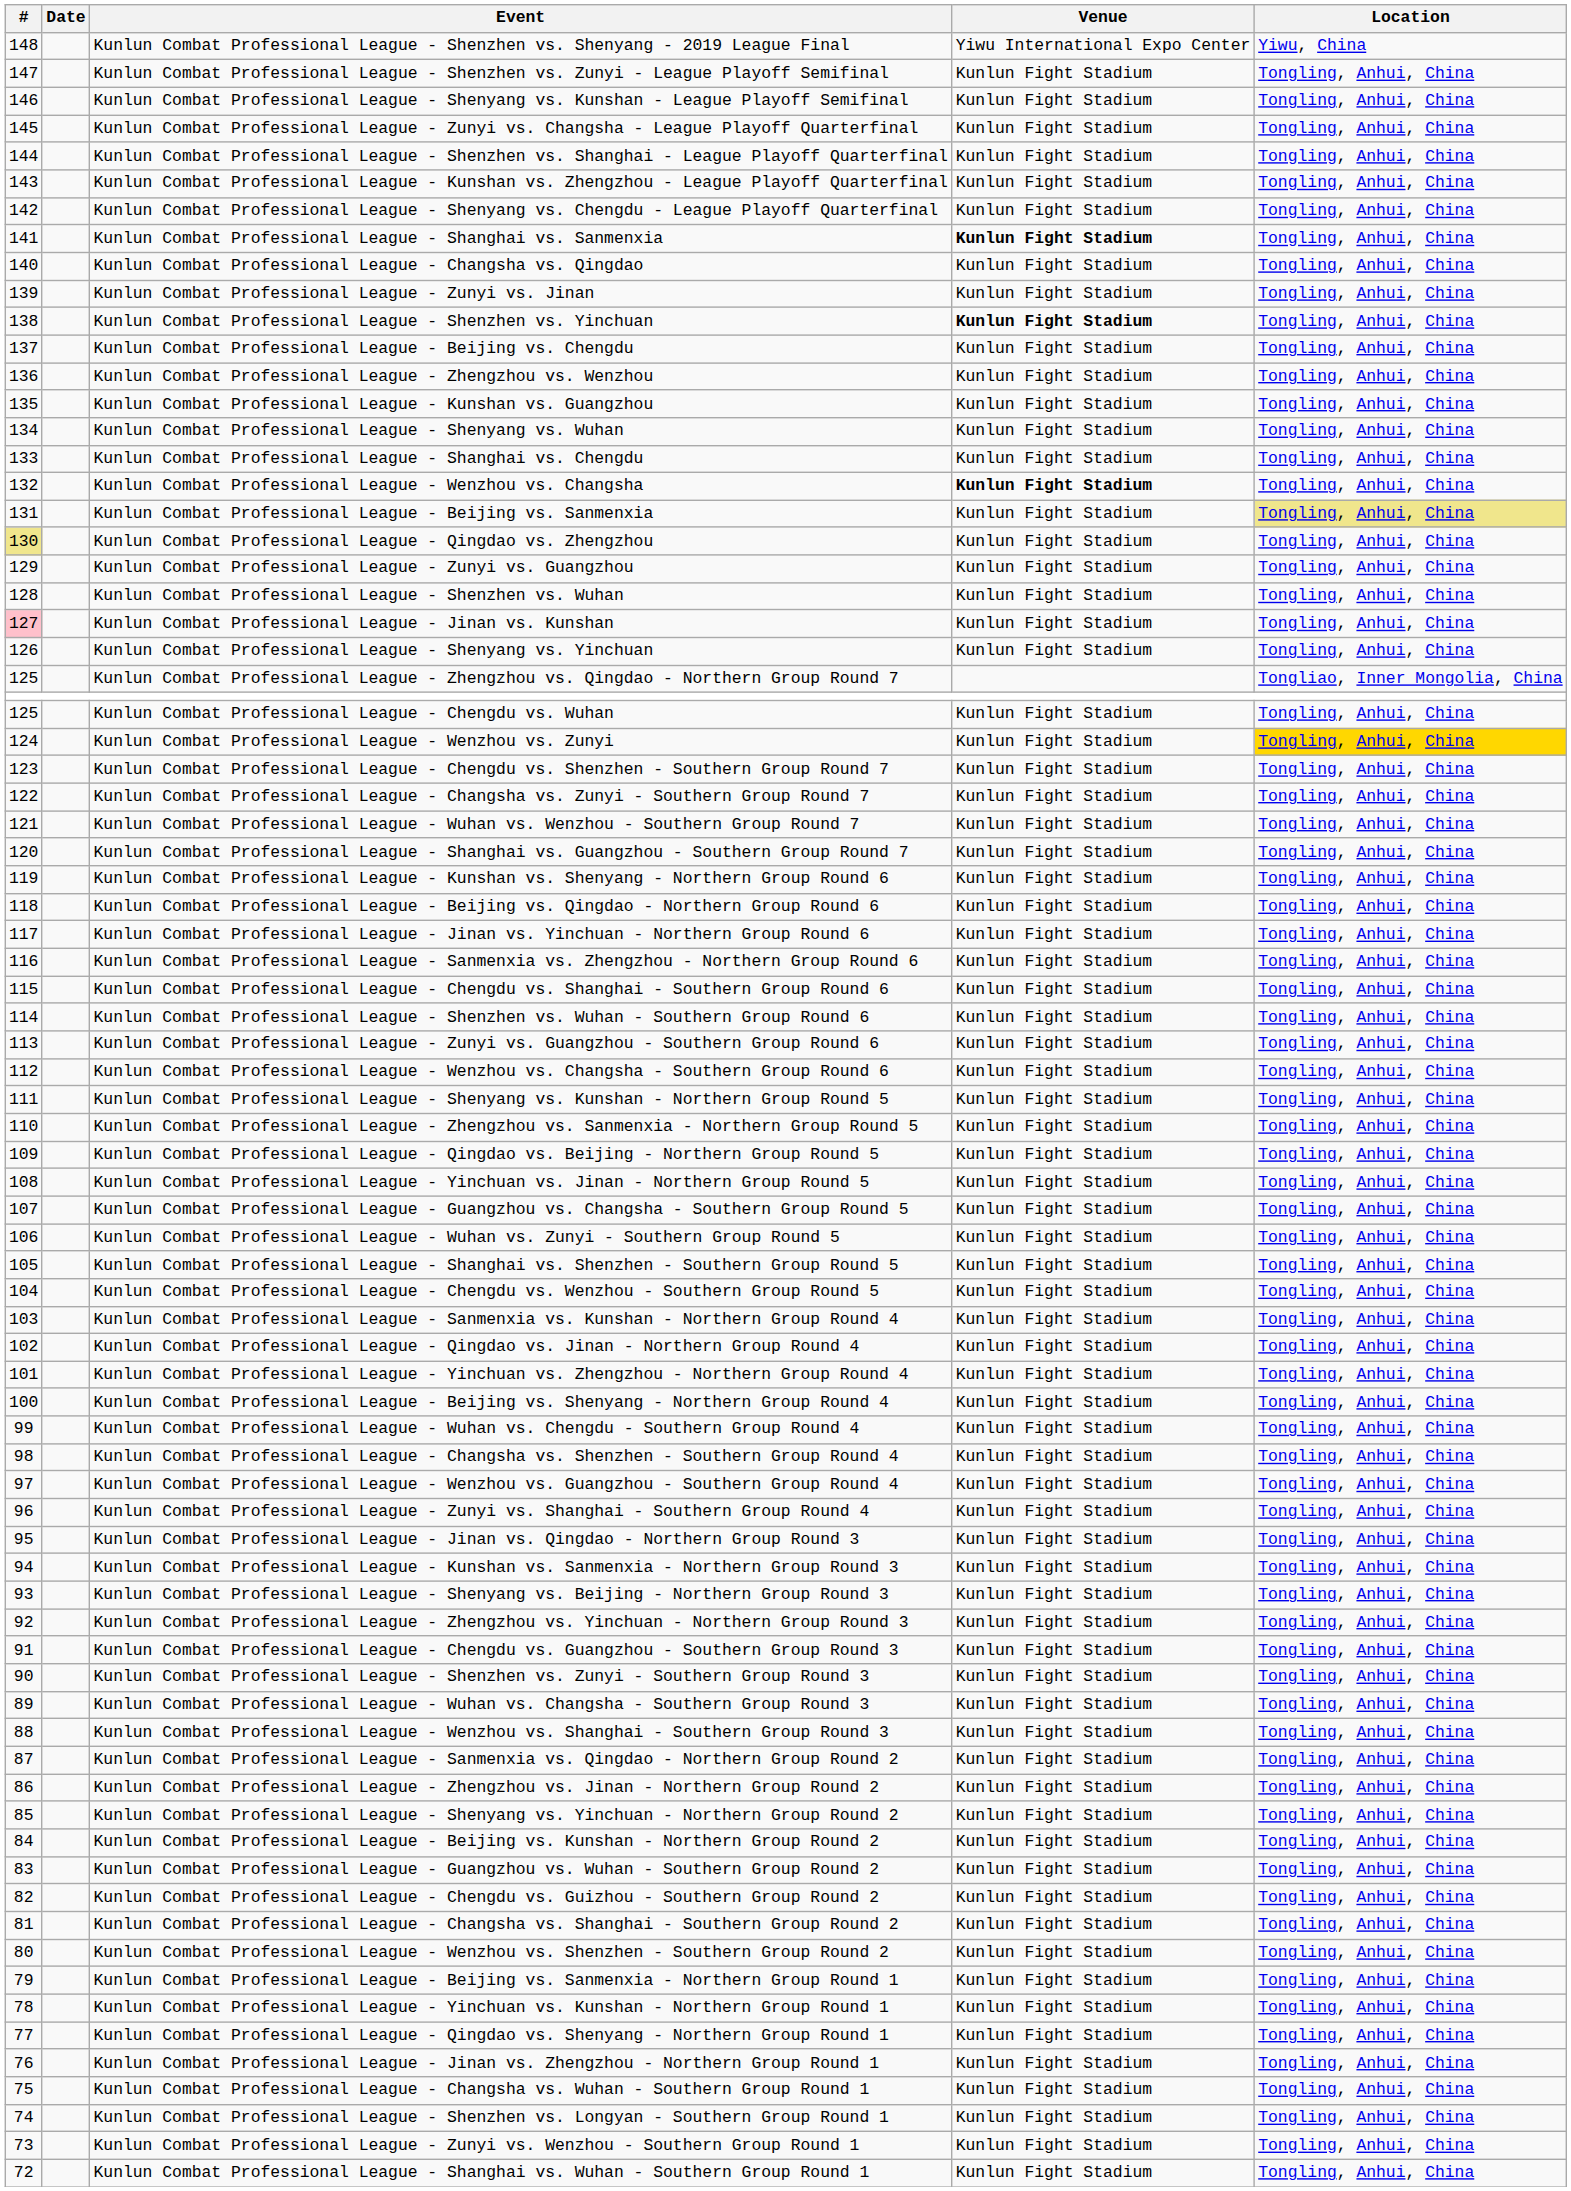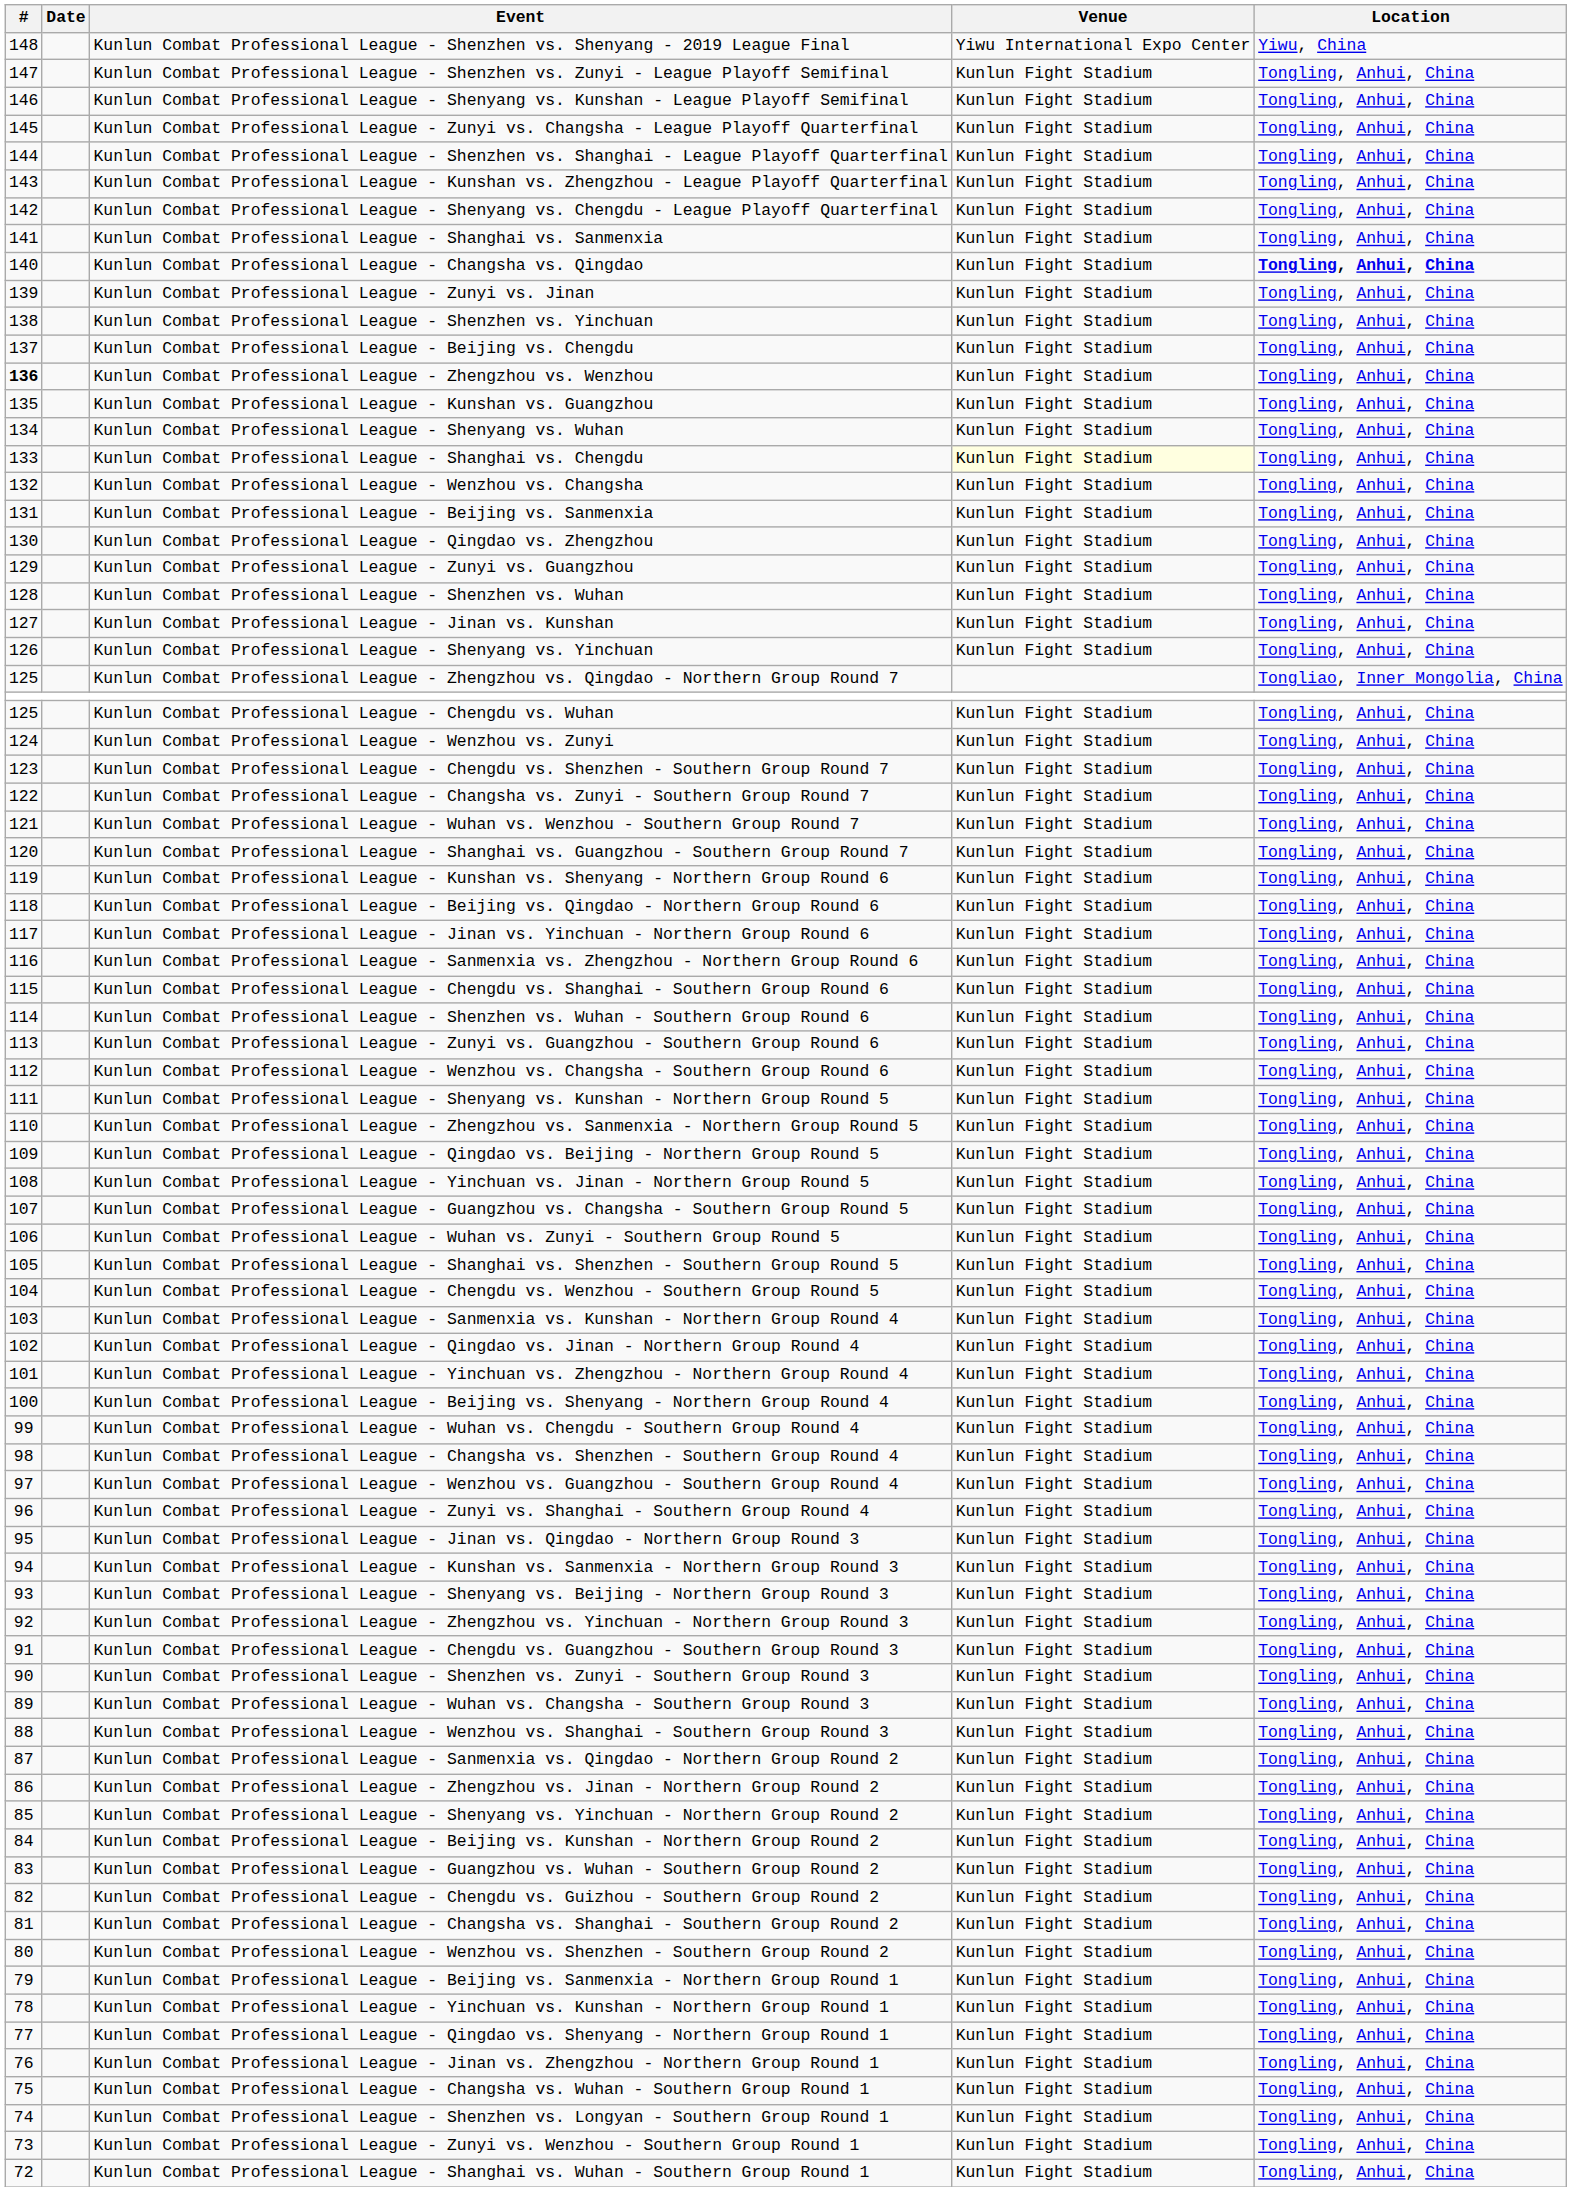Kunlun Combat Professional League - Shanghai vs. Sanmenxia | Venue: bold -> normal
Kunlun Combat Professional League - Changsha vs. Qingdao | Location: normal -> bold
Kunlun Combat Professional League - Shenzhen vs. Yinchuan | Venue: bold -> normal
Kunlun Combat Professional League - Zhengzhou vs. Wenzhou | #: normal -> bold
Kunlun Combat Professional League - Shanghai vs. Chengdu | Venue: no background -> lightyellow background
Kunlun Combat Professional League - Wenzhou vs. Changsha | Venue: bold -> normal
Kunlun Combat Professional League - Beijing vs. Sanmenxia | Location: khaki background -> no background
Kunlun Combat Professional League - Qingdao vs. Zhengzhou | #: khaki background -> no background
Kunlun Combat Professional League - Jinan vs. Kunshan | #: pink background -> no background
Kunlun Combat Professional League - Wenzhou vs. Zunyi | Location: gold background -> no background
